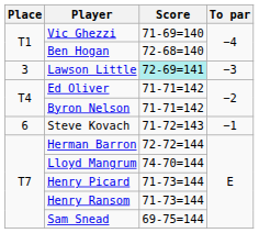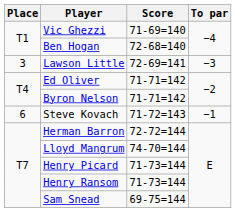Lawson Little | Score: paleturquoise background -> no background
